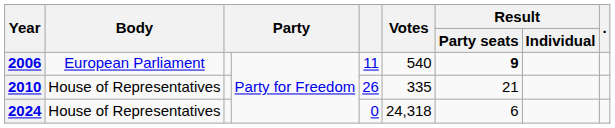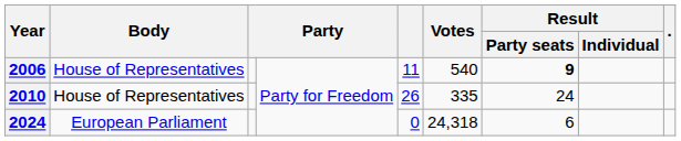2006 | Body: European Parliament -> House of Representatives
2010 | Result / Party seats: 21 -> 24
2024 | Body: House of Representatives -> European Parliament
